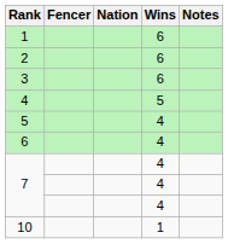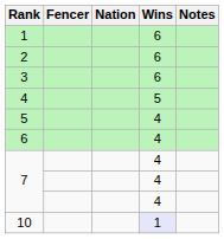10 | Wins: no background -> lavender background
